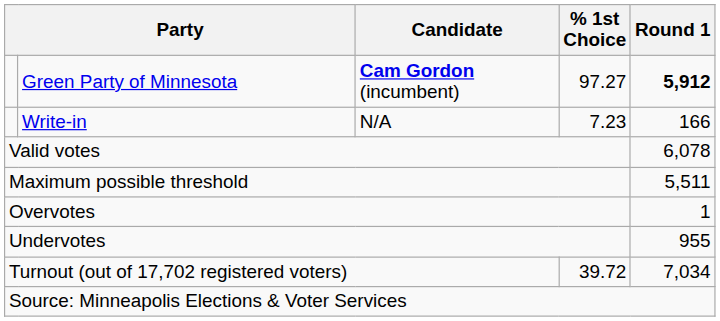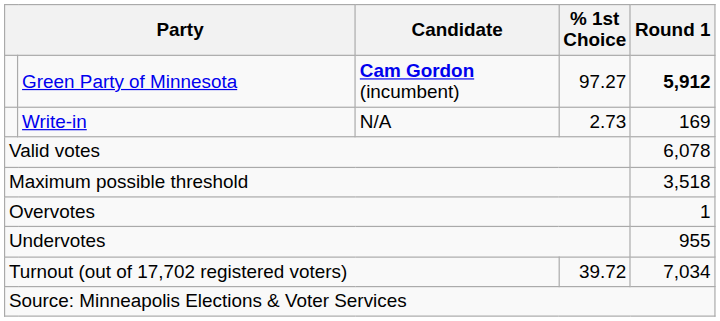Write-in | % 1st Choice: 7.23 -> 2.73
Write-in | Round 1: 166 -> 169
Maximum possible threshold | Round 1: 5,511 -> 3,518
